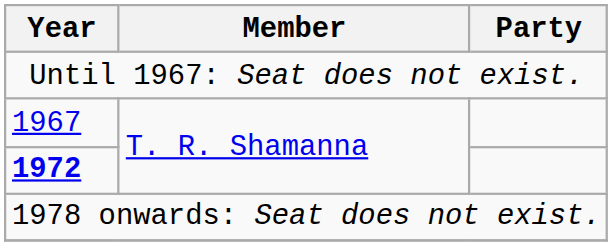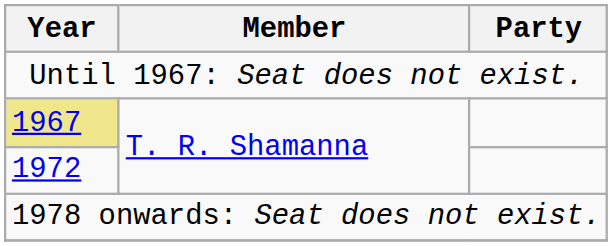1967 | Year: no background -> khaki background
1972 | Year: bold -> normal
